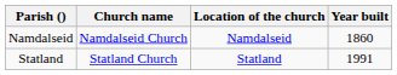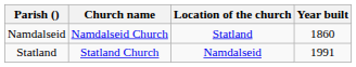row 2 | Location of the church: Namdalseid -> Statland
row 3 | Location of the church: Statland -> Namdalseid
